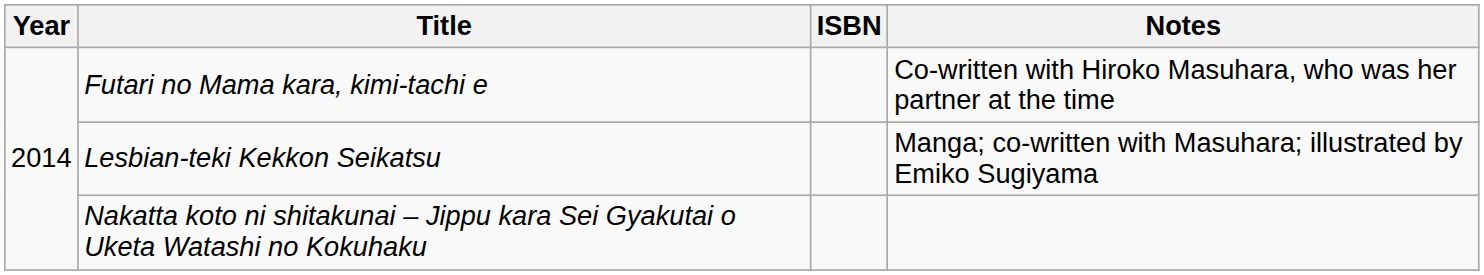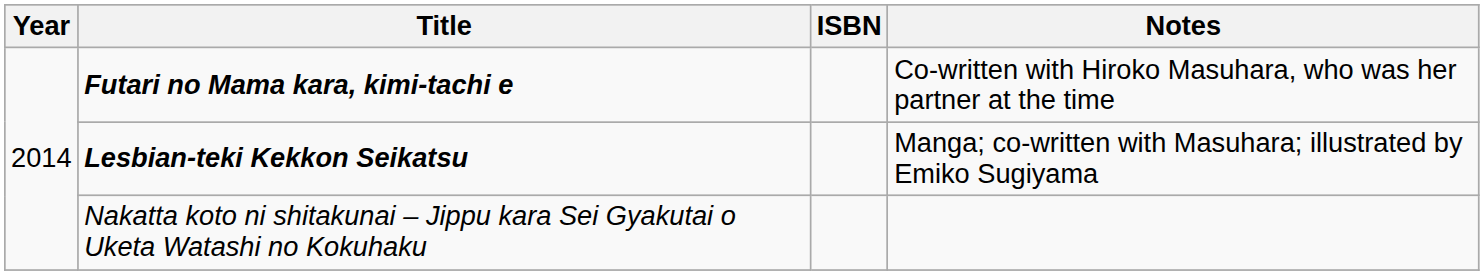Futari no Mama kara, kimi-tachi e | Title: normal -> bold
Lesbian-teki Kekkon Seikatsu | Title: normal -> bold
